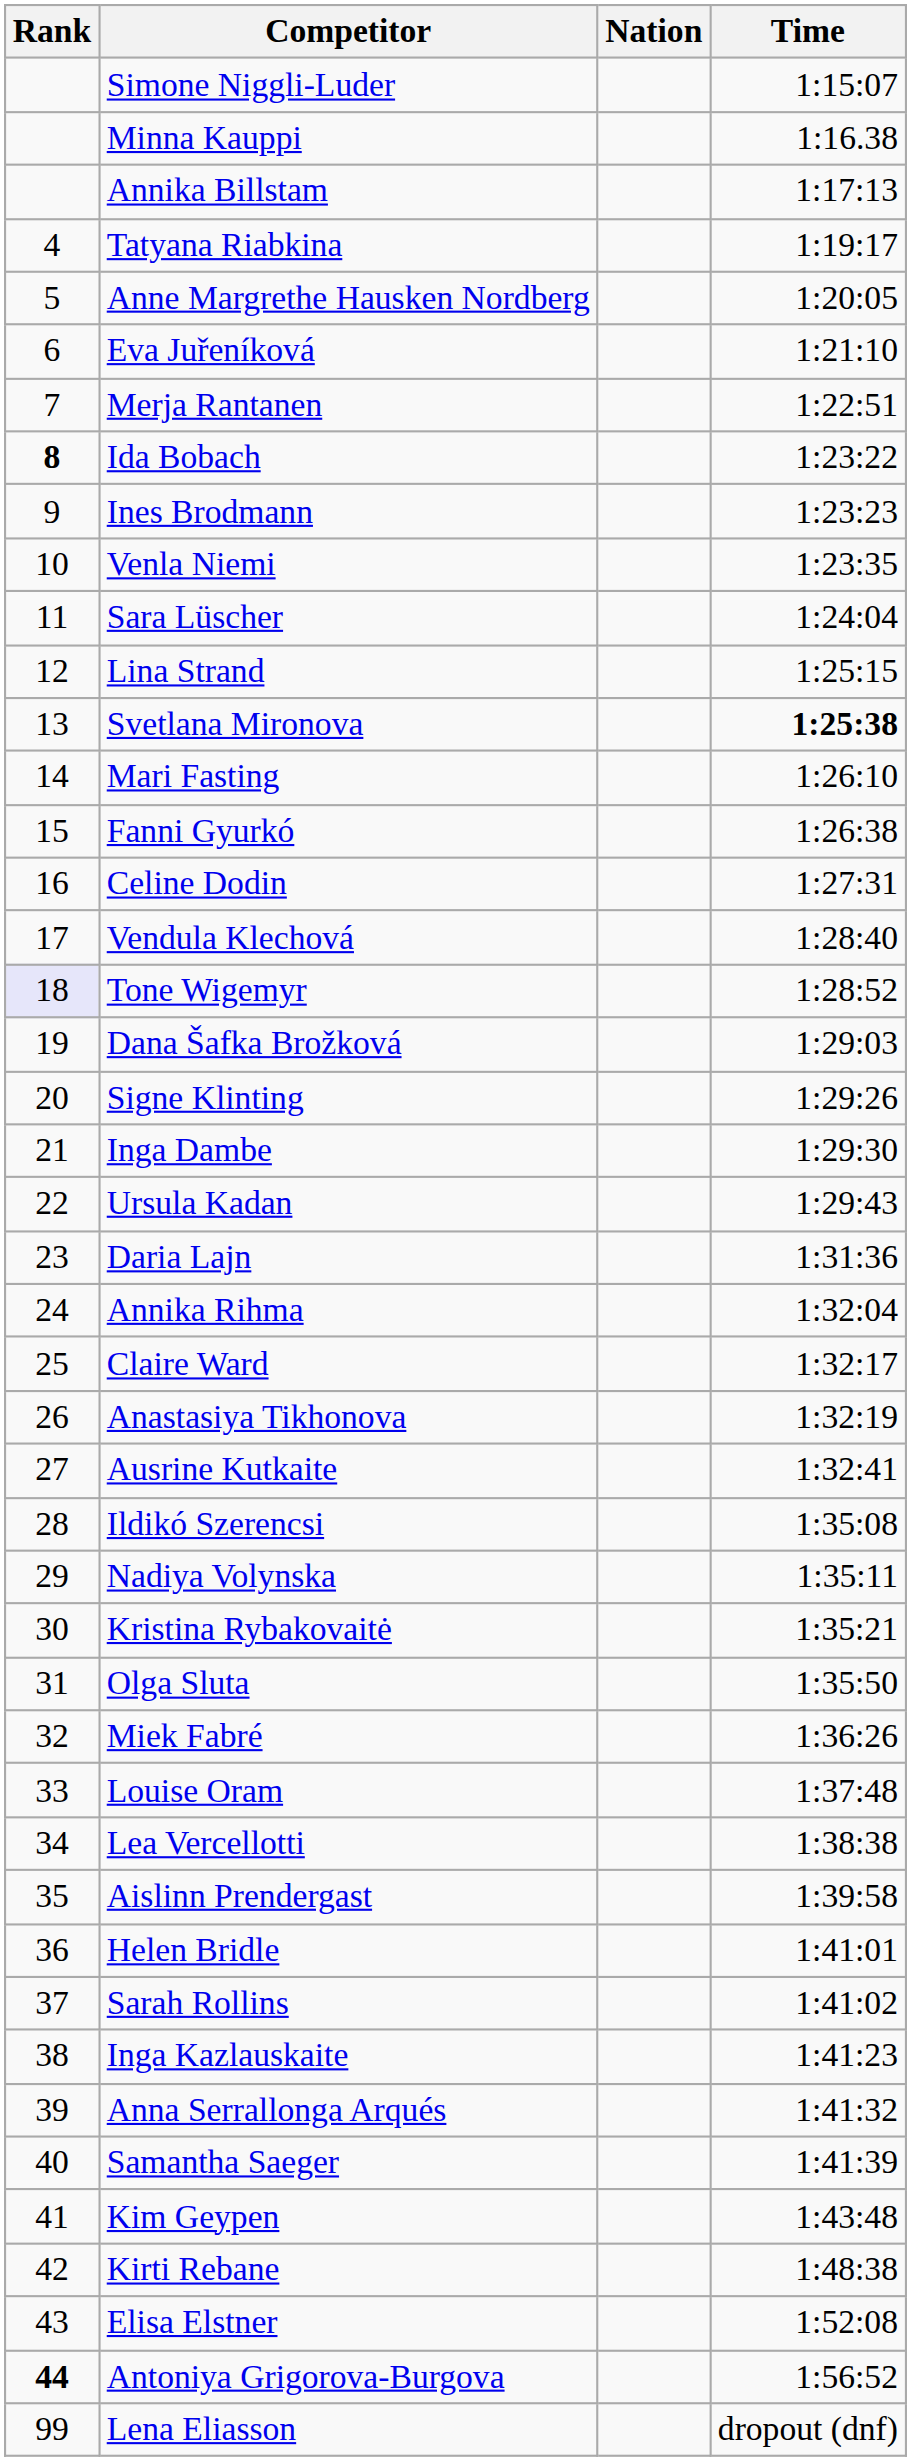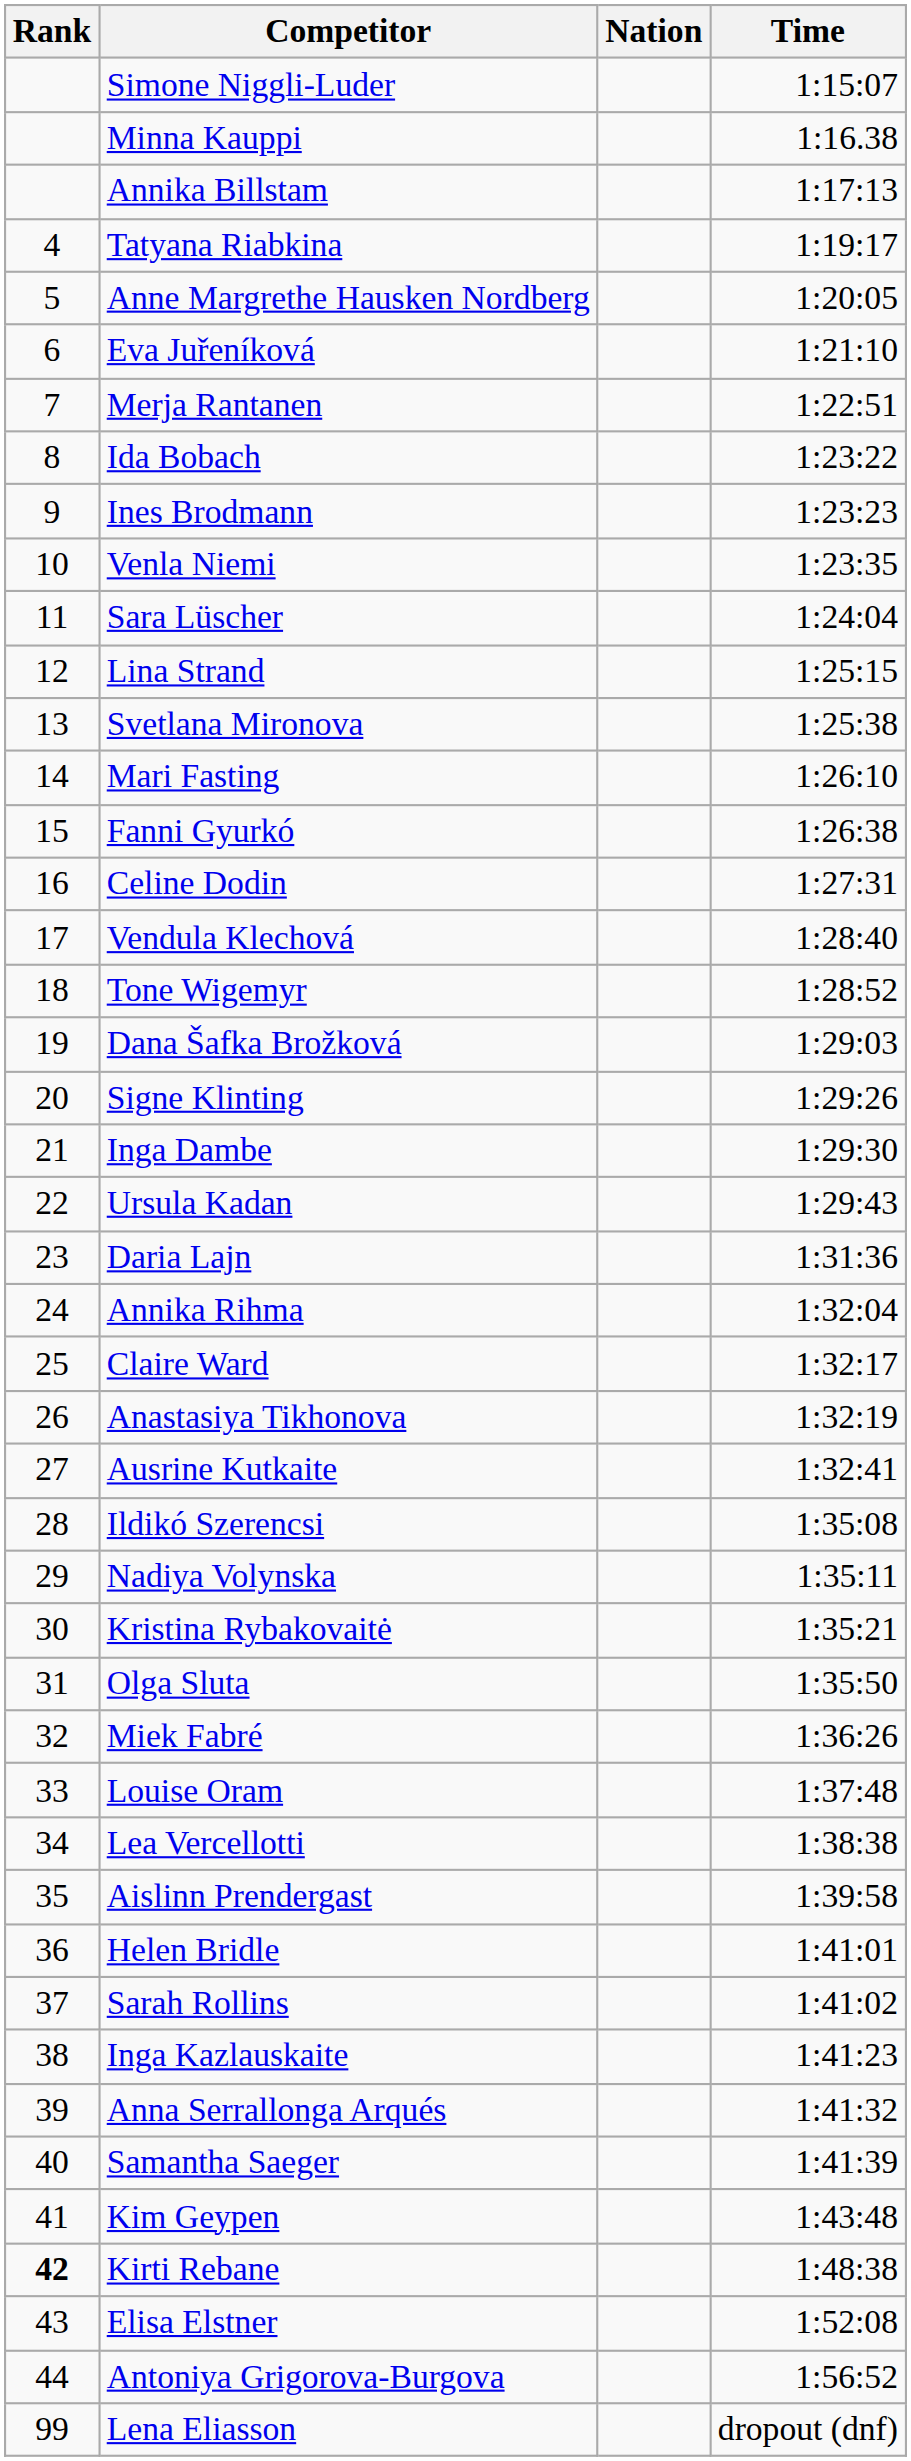Ida Bobach | Rank: bold -> normal
Svetlana Mironova | Time: bold -> normal
Tone Wigemyr | Rank: lavender background -> no background
Kirti Rebane | Rank: normal -> bold
Antoniya Grigorova-Burgova | Rank: bold -> normal
